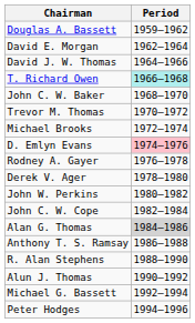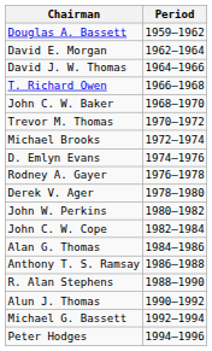T. Richard Owen | Period: paleturquoise background -> no background
D. Emlyn Evans | Period: pink background -> no background
Alan G. Thomas | Period: lightgrey background -> no background
